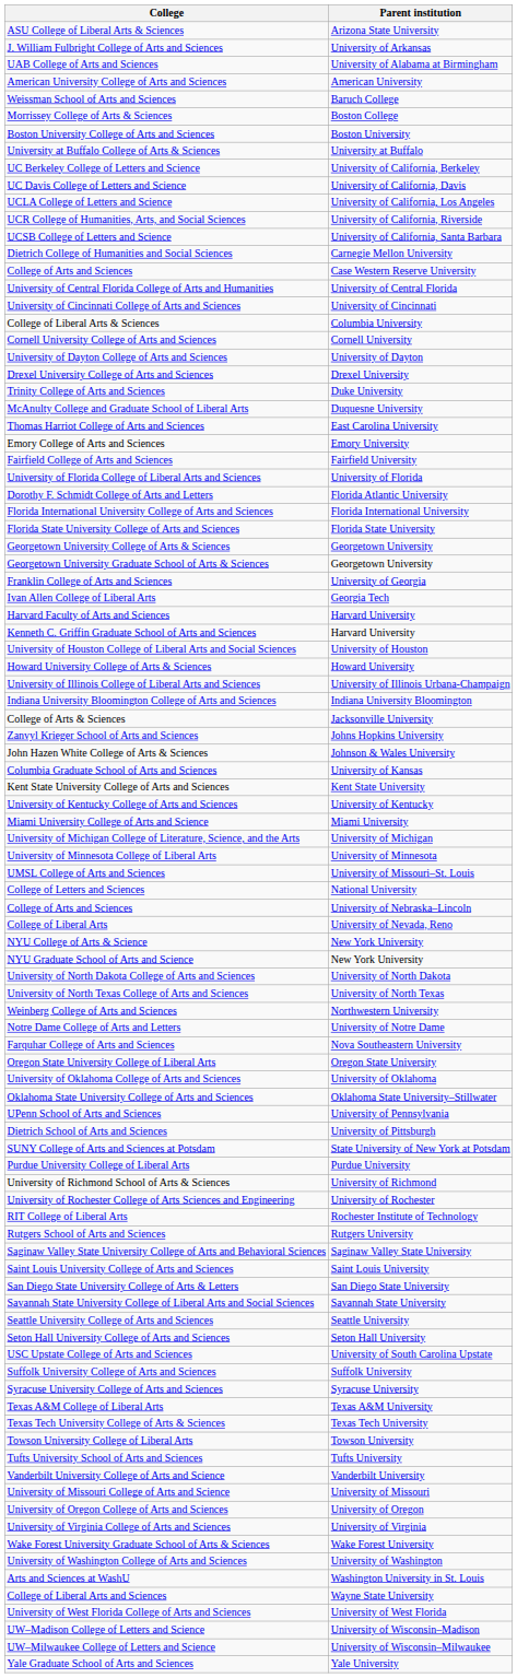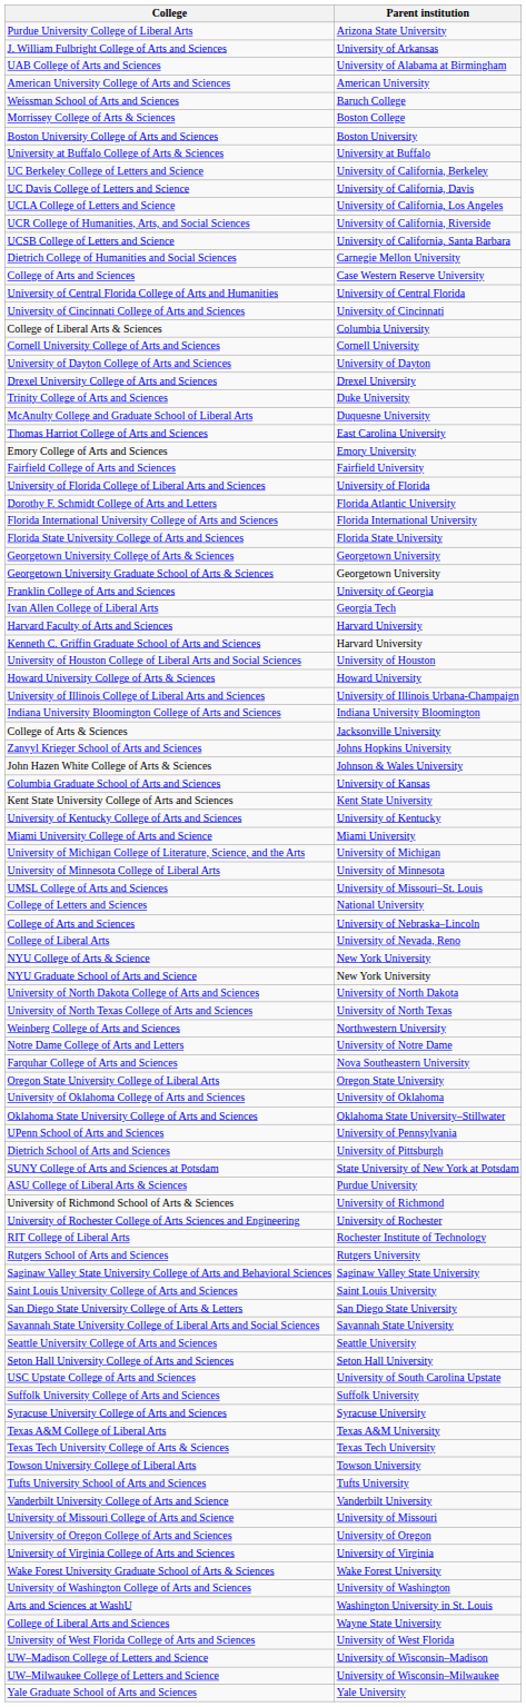row 2 | College: ASU College of Liberal Arts & Sciences -> Purdue University College of Liberal Arts
row 68 | College: Purdue University College of Liberal Arts -> ASU College of Liberal Arts & Sciences
